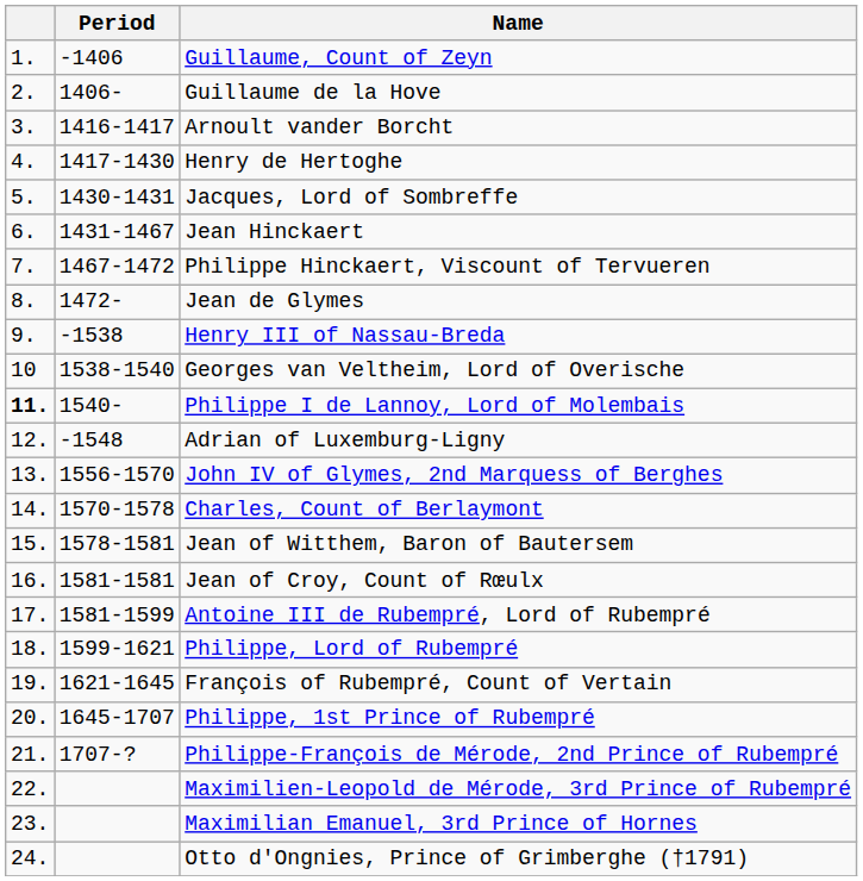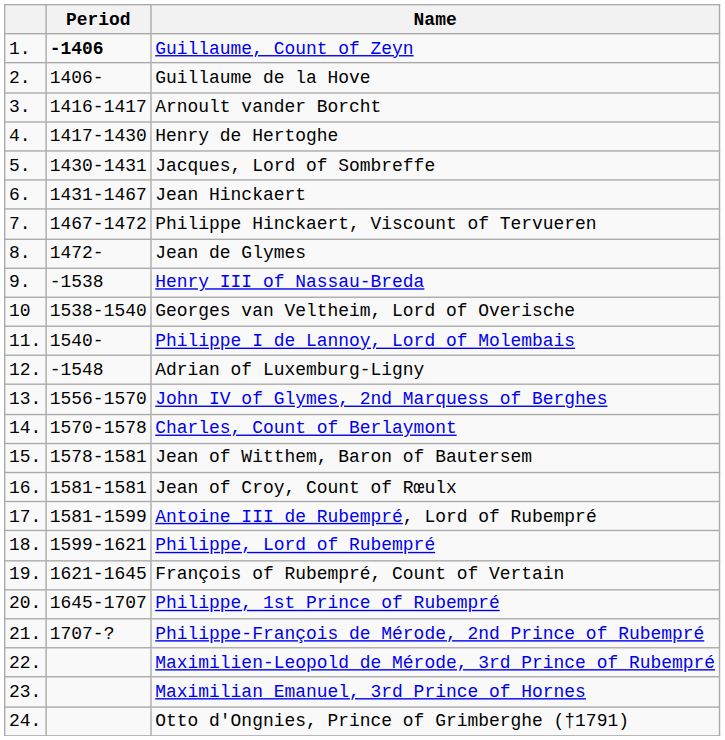Guillaume, Count of Zeyn | Period: normal -> bold
Philippe I de Lannoy, Lord of Molembais | column 1: bold -> normal
